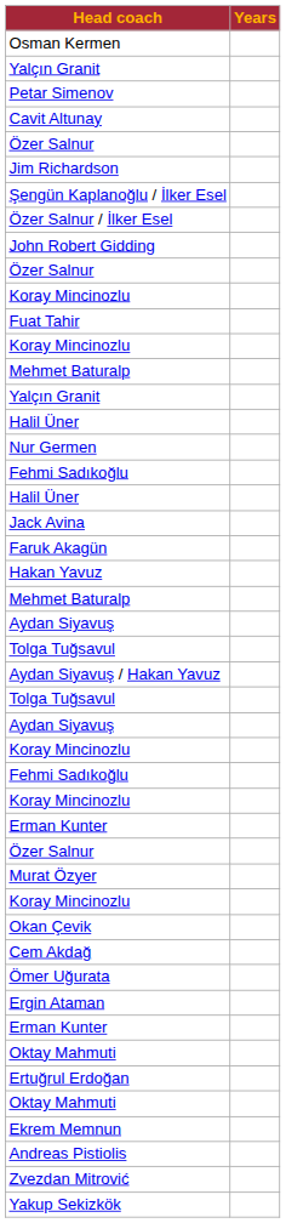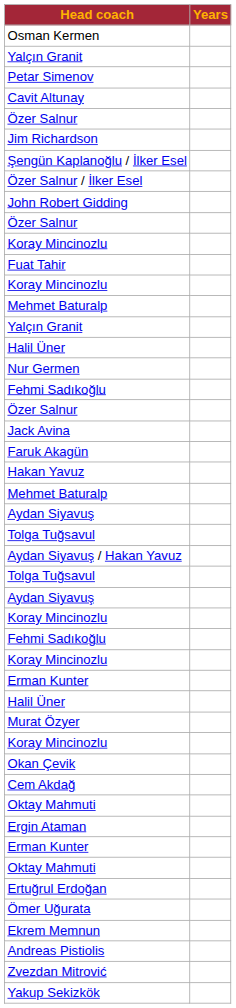row 20 | Head coach: Halil Üner -> Özer Salnur
row 34 | Head coach: Özer Salnur -> Halil Üner
row 39 | Head coach: Ömer Uğurata -> Oktay Mahmuti
row 44 | Head coach: Oktay Mahmuti -> Ömer Uğurata
